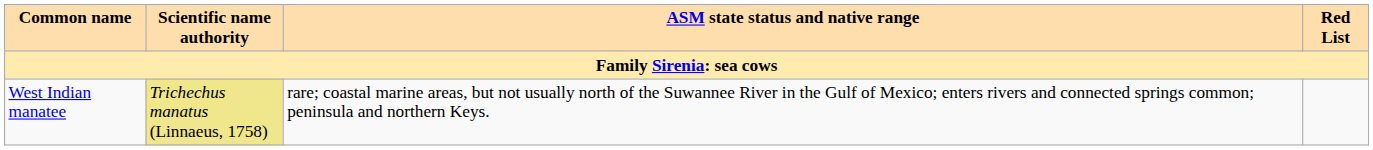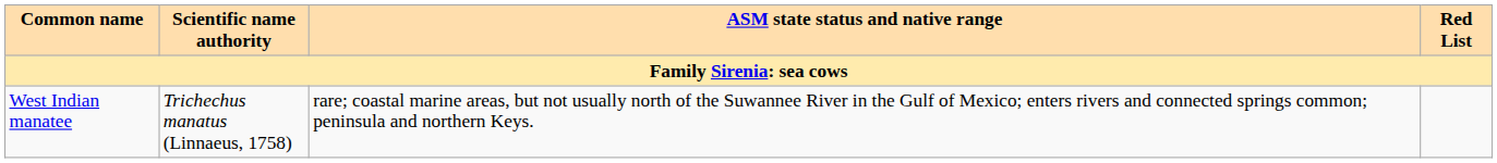West Indian manatee | Scientific name authority: khaki background -> no background
